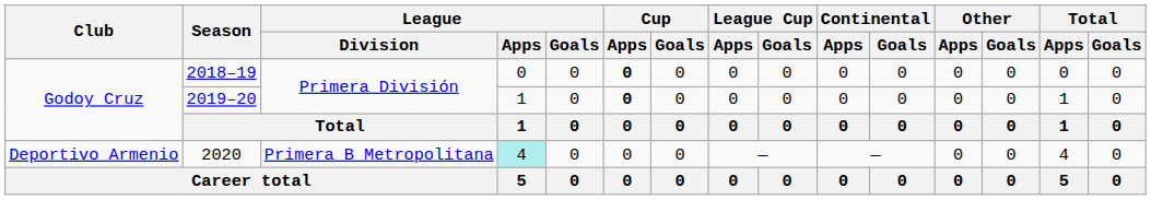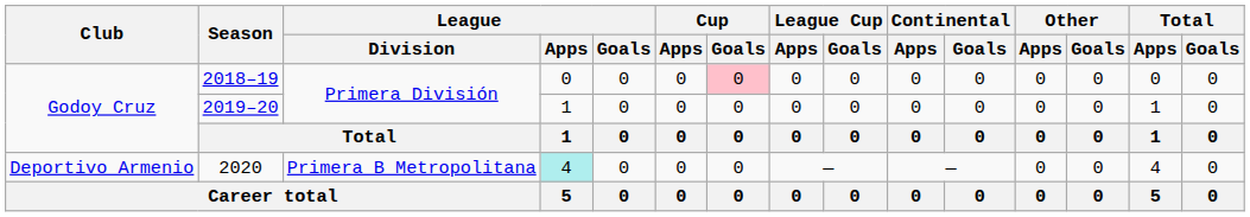2018–19 | Cup / Apps: bold -> normal
2018–19 | Cup / Goals: no background -> pink background
2019–20 | Cup / Apps: bold -> normal
